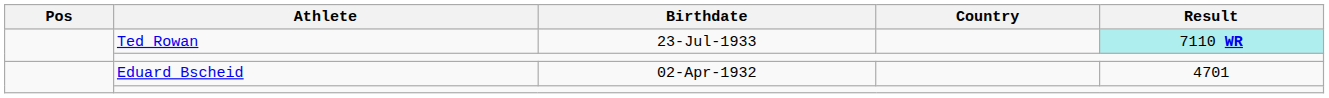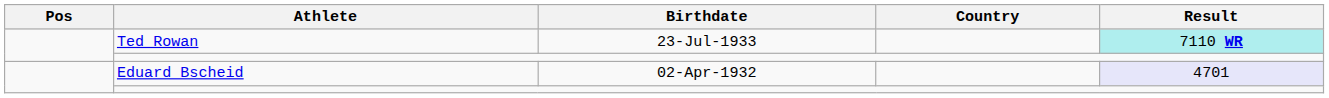Eduard Bscheid | Result: no background -> lavender background
